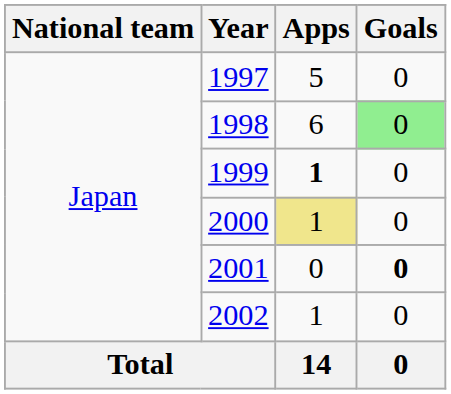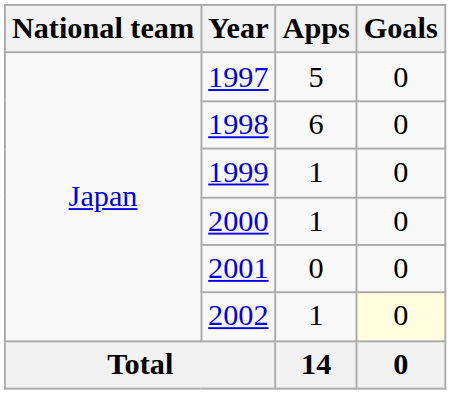1998 | Goals: lightgreen background -> no background
1999 | Apps: bold -> normal
2000 | Apps: khaki background -> no background
2001 | Goals: bold -> normal
2002 | Goals: no background -> lightyellow background
